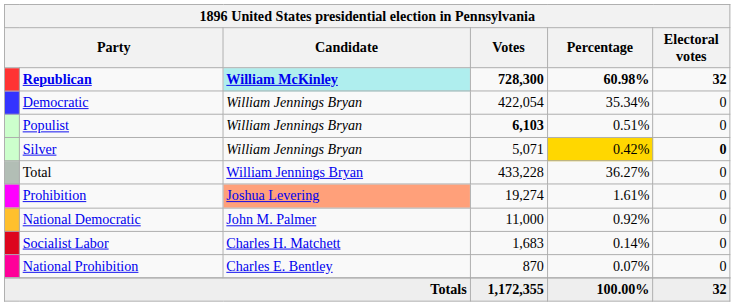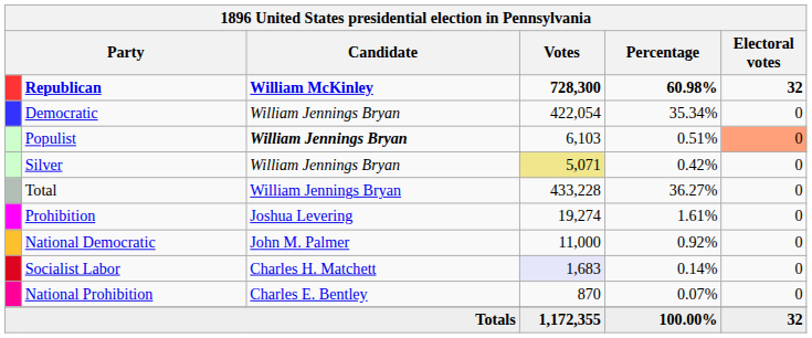Republican | Candidate: paleturquoise background -> no background
Populist | Candidate: normal -> bold
Populist | Votes: bold -> normal
Populist | Electoral votes: no background -> lightsalmon background
Silver | Votes: no background -> khaki background
Silver | Percentage: gold background -> no background
Silver | Electoral votes: bold -> normal
Prohibition | Candidate: lightsalmon background -> no background
Socialist Labor | Votes: no background -> lavender background
